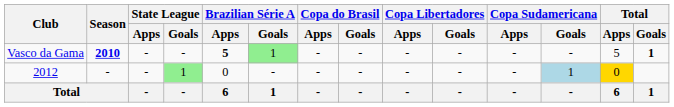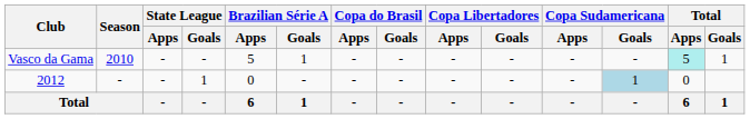Vasco da Gama | Season: bold -> normal
Vasco da Gama | Brazilian Série A / Apps: bold -> normal
Vasco da Gama | Brazilian Série A / Goals: lightgreen background -> no background
Vasco da Gama | Total / Apps: no background -> paleturquoise background
Vasco da Gama | Total / Goals: bold -> normal
2012 | State League / Goals: lightgreen background -> no background
2012 | Total / Apps: gold background -> no background
